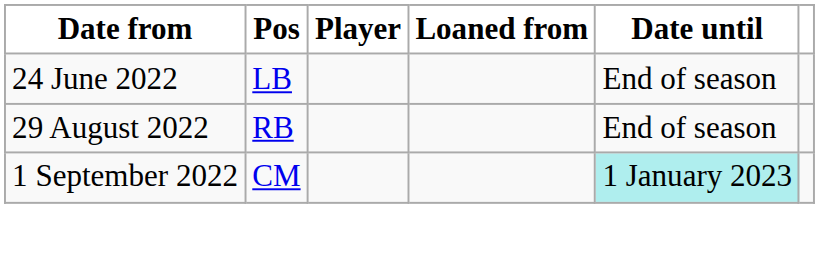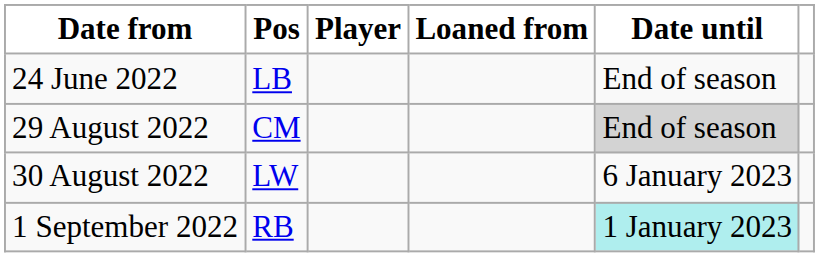29 August 2022 | Pos: RB -> CM
29 August 2022 | Date until: no background -> lightgrey background
+ row: 30 August 2022 | LW | 6 January 2023
1 September 2022 | Pos: CM -> RB
